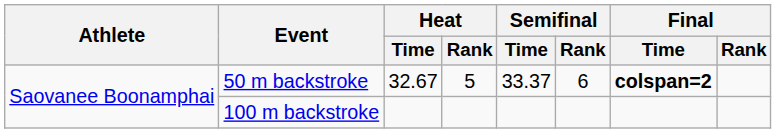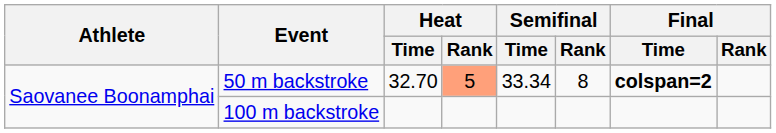50 m backstroke | Heat / Time: 32.67 -> 32.70
50 m backstroke | Heat / Rank: no background -> lightsalmon background
50 m backstroke | Semifinal / Time: 33.37 -> 33.34
50 m backstroke | Semifinal / Rank: 6 -> 8
